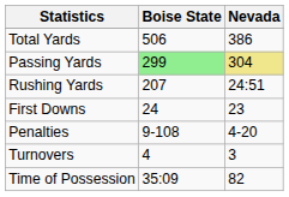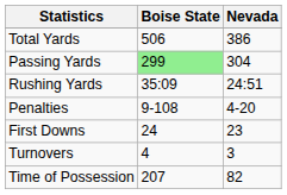Passing Yards | Nevada: khaki background -> no background
Rushing Yards | Boise State: 207 -> 35:09
rows swapped: First Downs <-> Penalties
Time of Possession | Boise State: 35:09 -> 207
